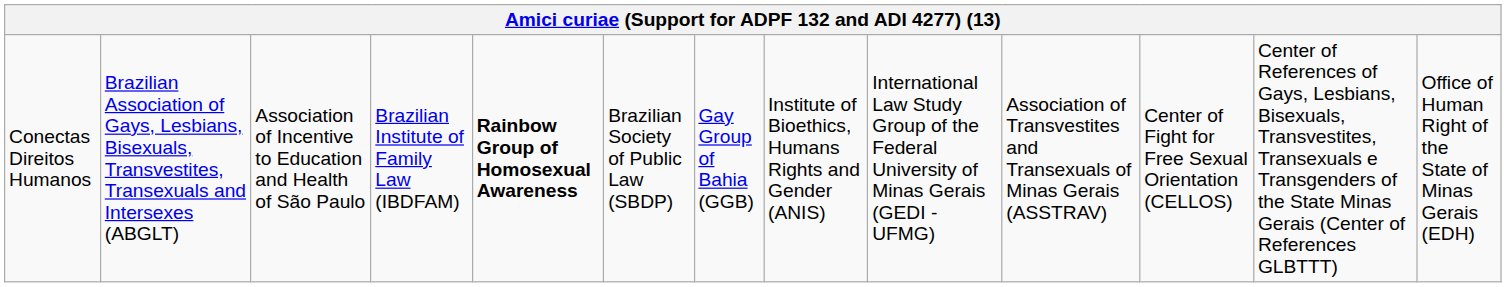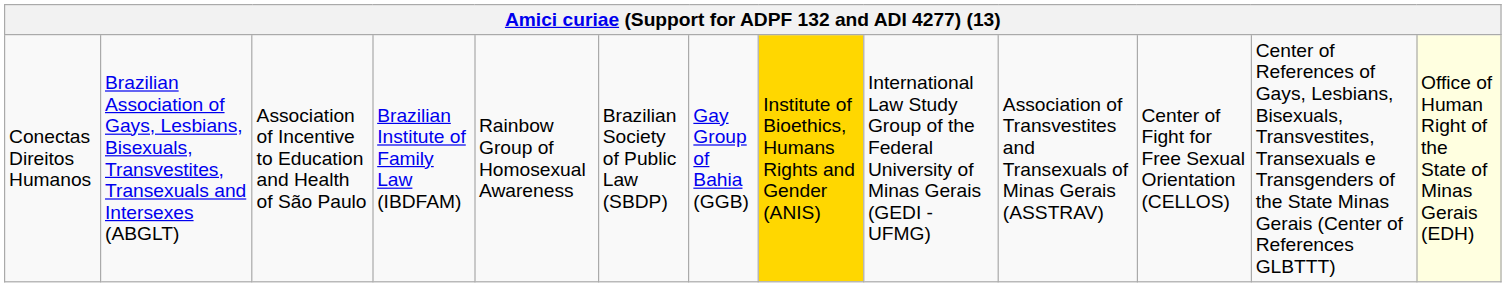Conectas Direitos Humanos | column 5: bold -> normal
Conectas Direitos Humanos | column 8: no background -> gold background
Conectas Direitos Humanos | column 13: no background -> lightyellow background
